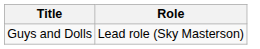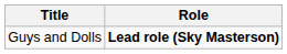Guys and Dolls | Role: normal -> bold
